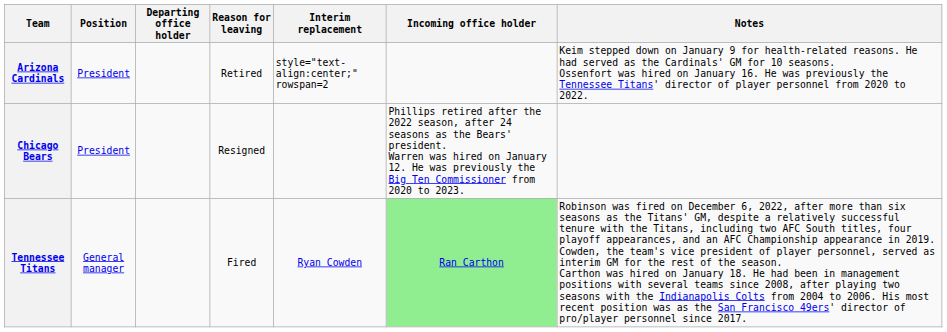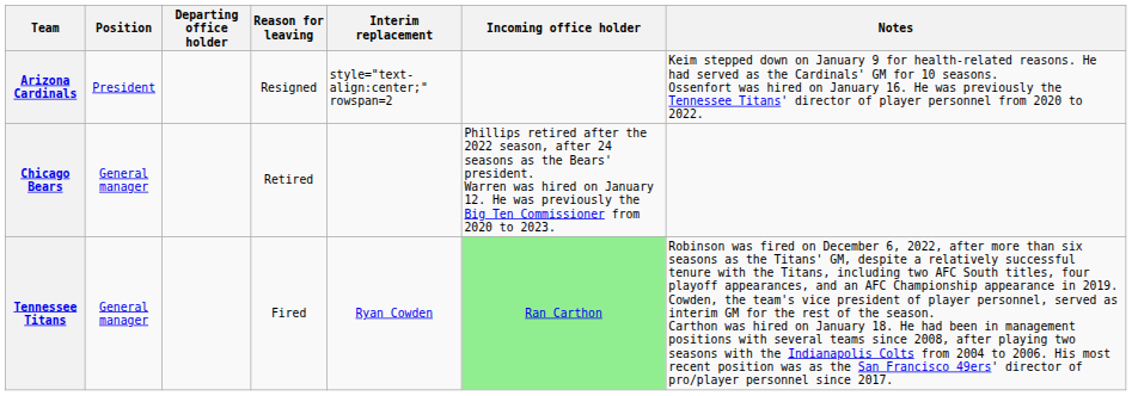Arizona Cardinals | Reason for leaving: Retired -> Resigned
Chicago Bears | Position: President -> General manager
Chicago Bears | Reason for leaving: Resigned -> Retired
